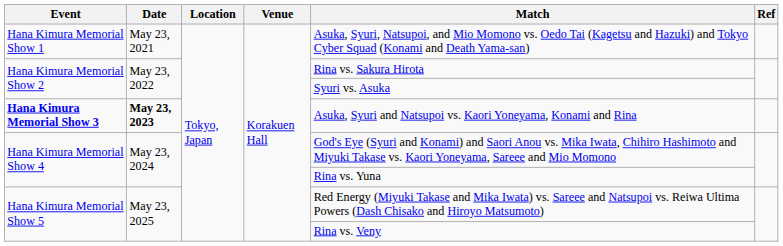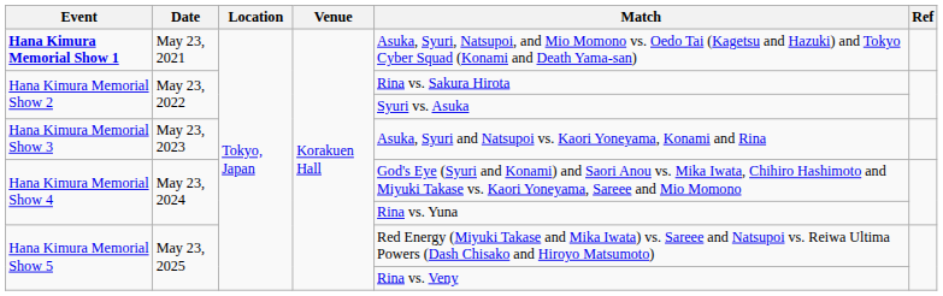Hana Kimura Memorial Show 1 | Event: normal -> bold
Hana Kimura Memorial Show 3 | Event: bold -> normal
Hana Kimura Memorial Show 3 | Date: bold -> normal
